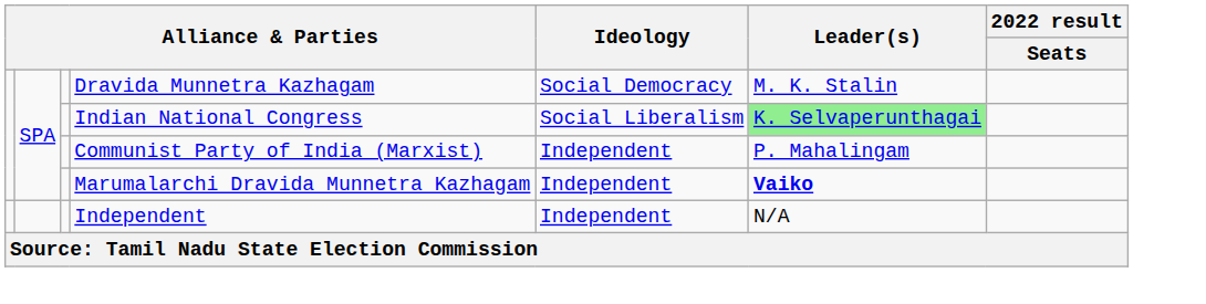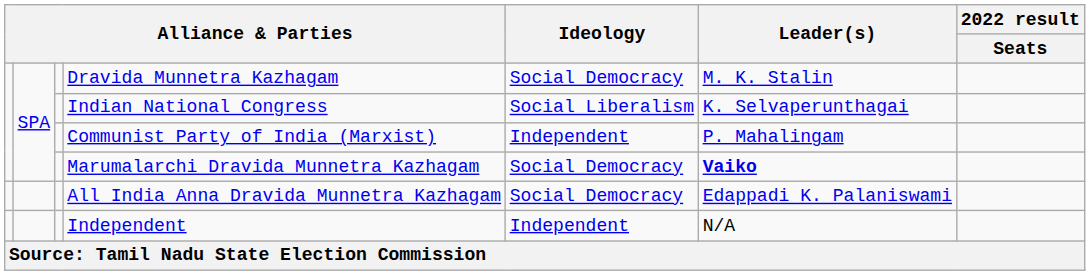Indian National Congress | Leader(s): lightgreen background -> no background
Marumalarchi Dravida Munnetra Kazhagam | Ideology: Independent -> Social Democracy
+ row: All India Anna Dravida Munnetra Kazhagam | Social Democracy | Edappadi K. Palaniswami
